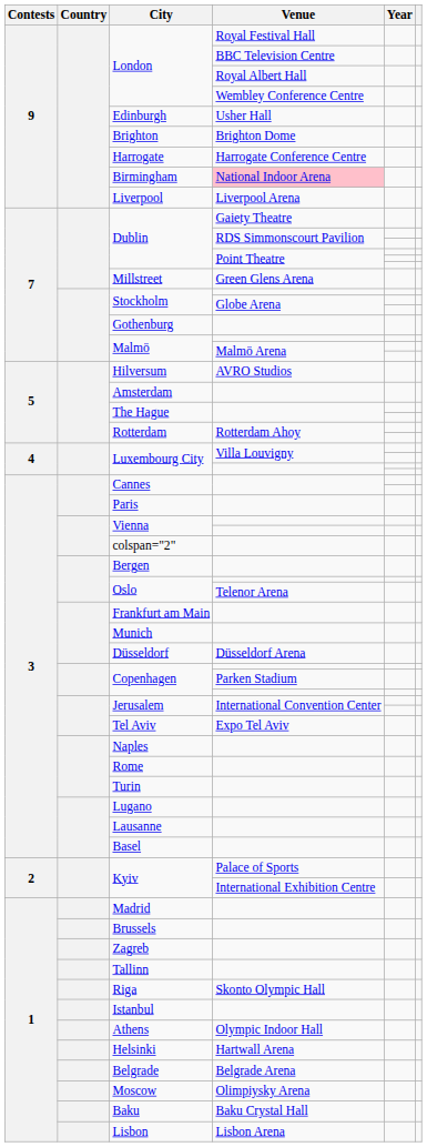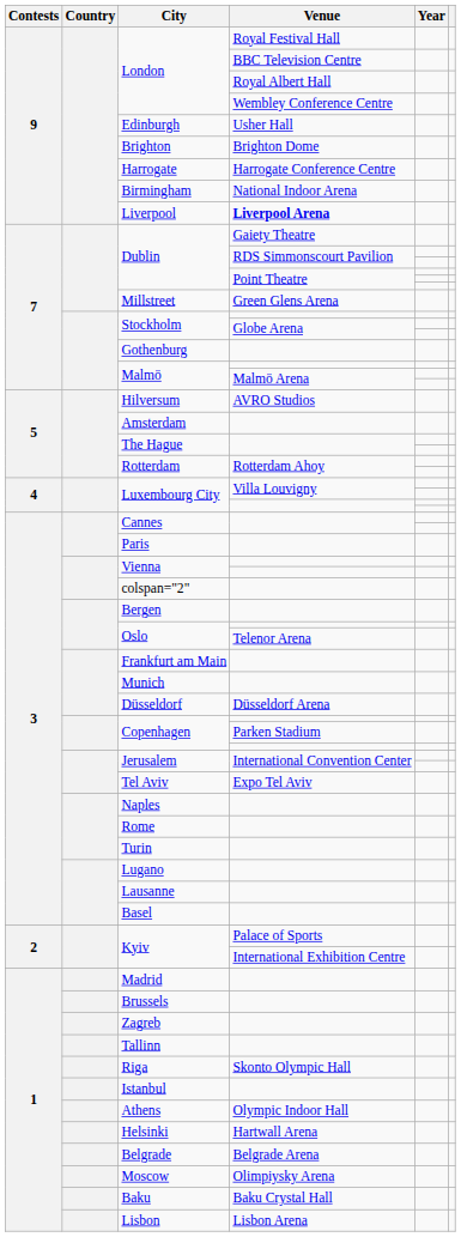Birmingham | Venue: pink background -> no background
Liverpool | Venue: normal -> bold
